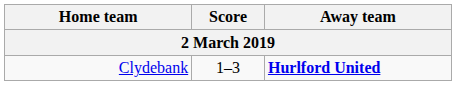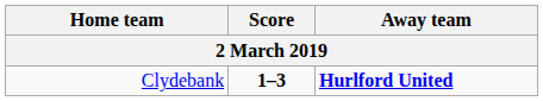Clydebank | Score: normal -> bold
